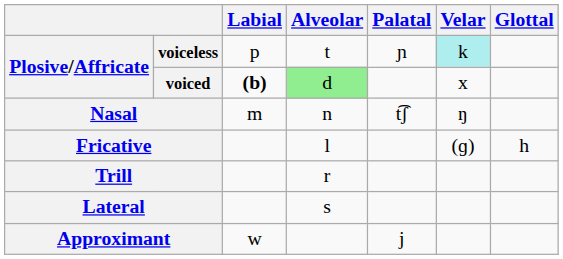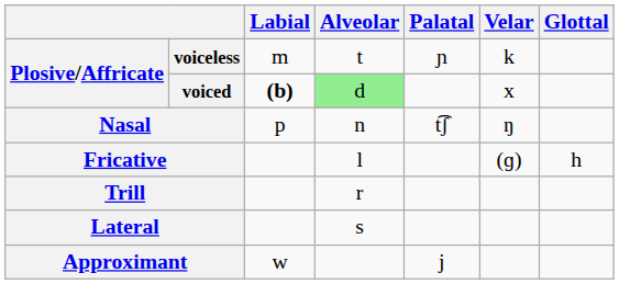voiceless | Labial: p -> m
voiceless | Velar: paleturquoise background -> no background
Nasal | Labial: m -> p
